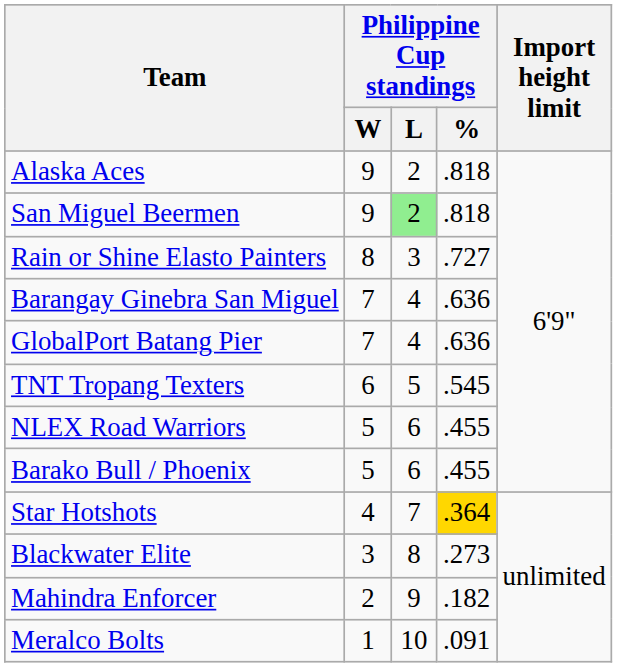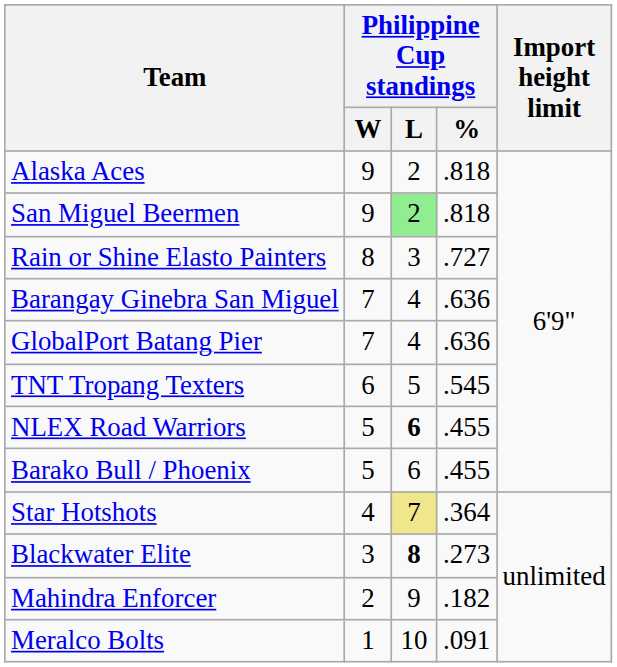NLEX Road Warriors | Philippine Cup standings / L: normal -> bold
Star Hotshots | Philippine Cup standings / L: no background -> khaki background
Star Hotshots | Philippine Cup standings / %: gold background -> no background
Blackwater Elite | Philippine Cup standings / L: normal -> bold
